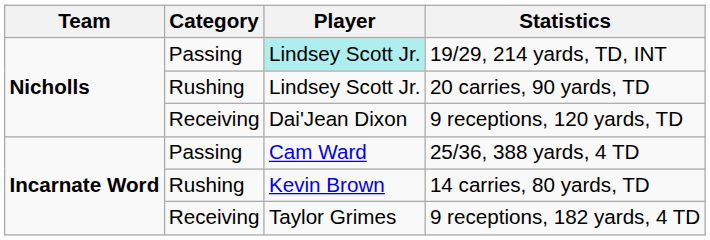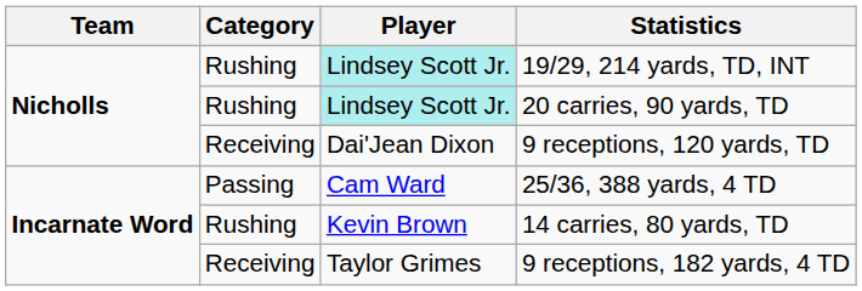19/29, 214 yards, TD, INT | Category: Passing -> Rushing
20 carries, 90 yards, TD | Player: no background -> paleturquoise background
